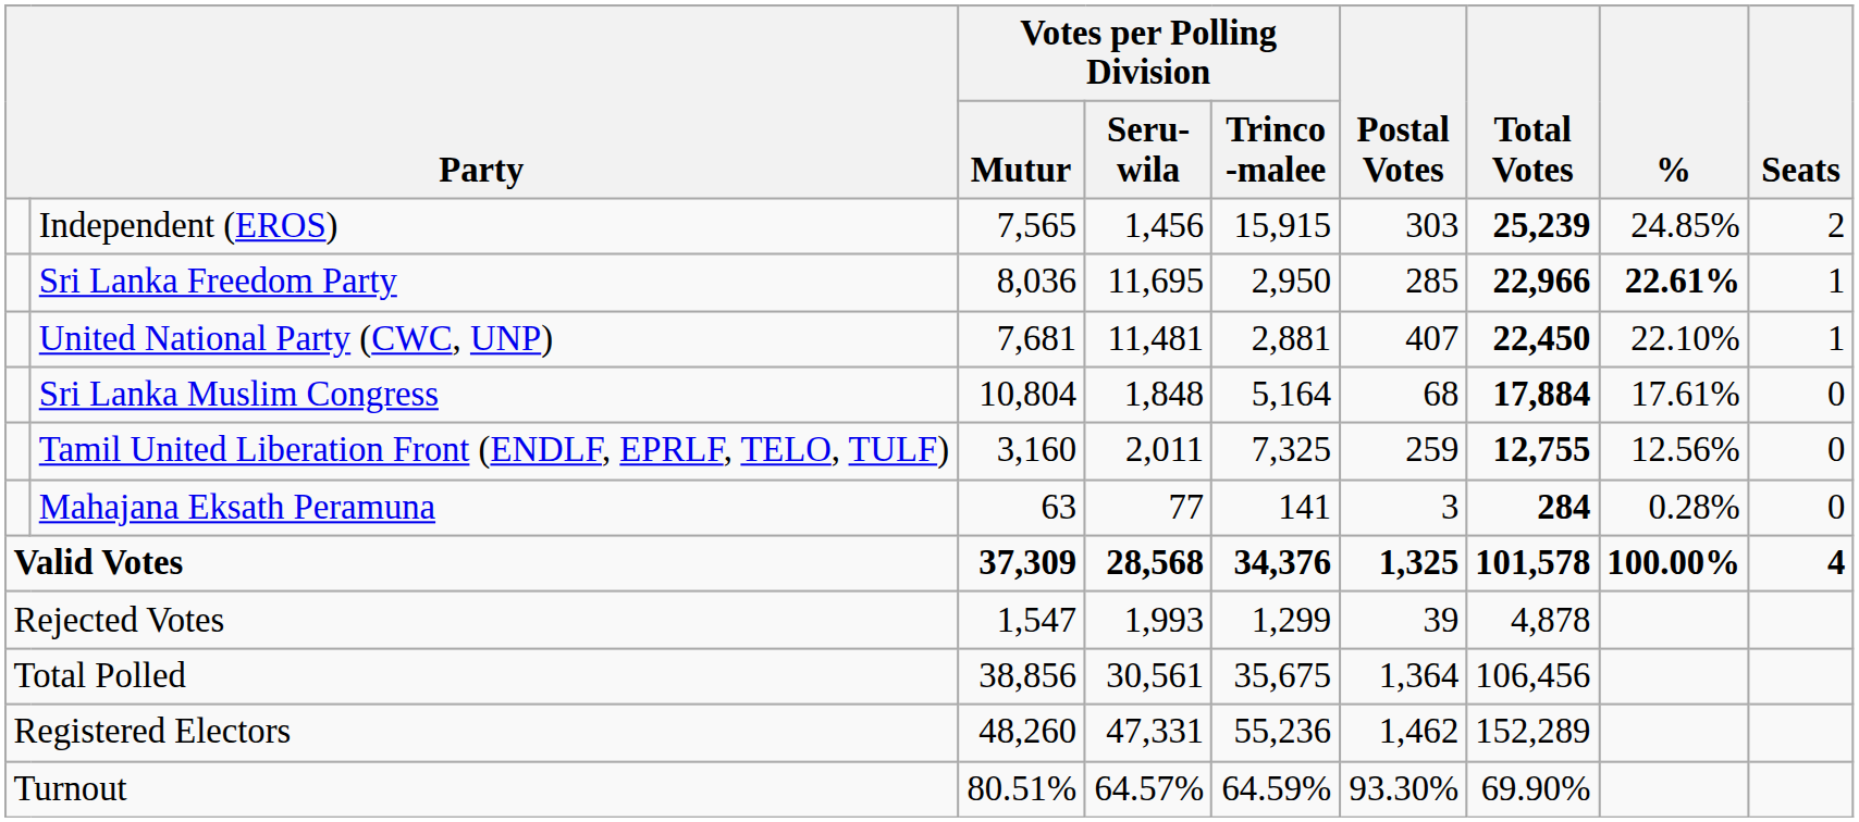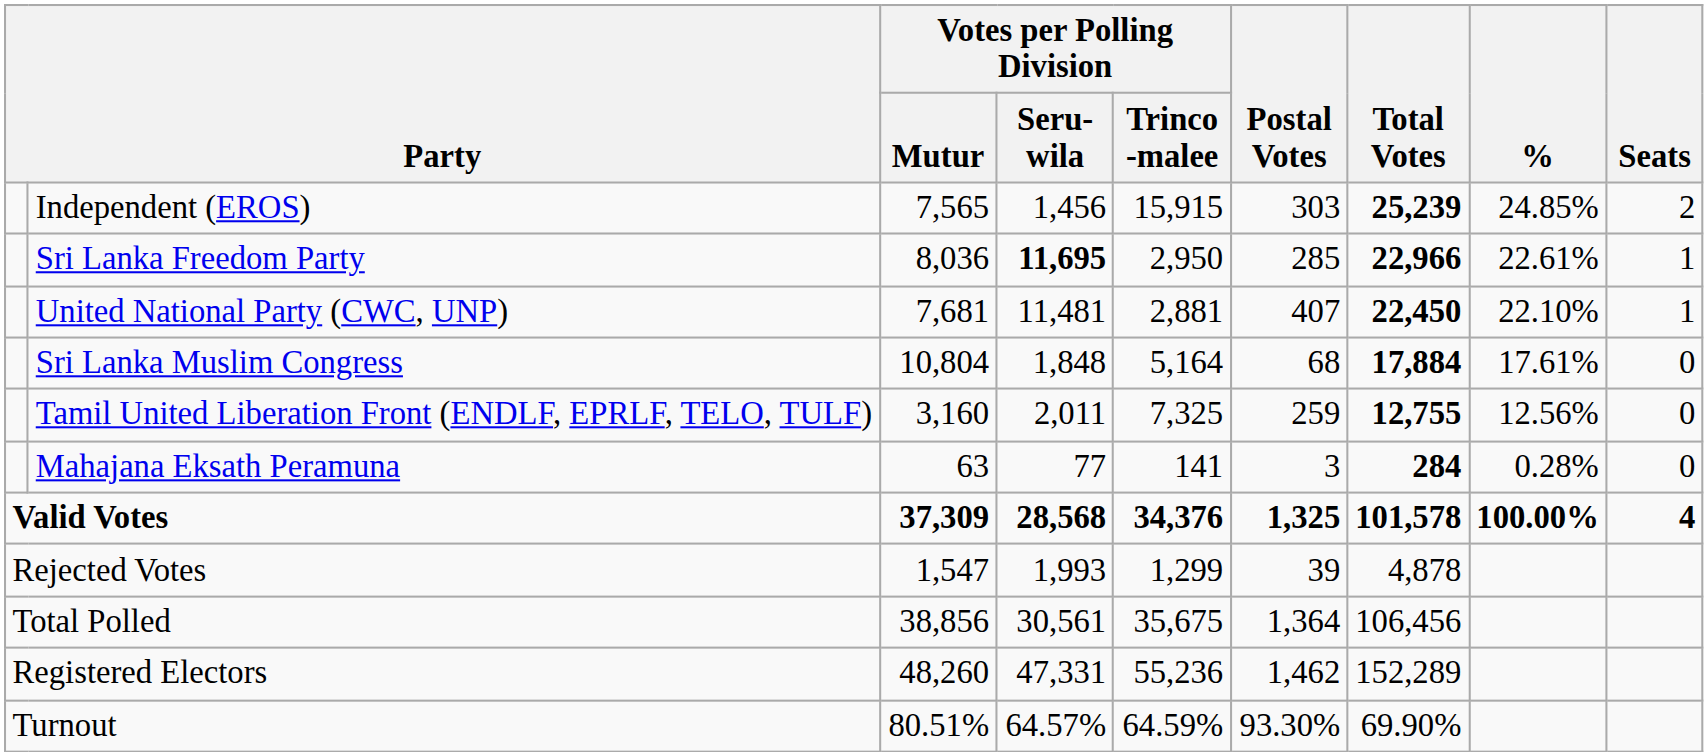Sri Lanka Freedom Party | Votes per Polling Division / Seru- wila: normal -> bold
Sri Lanka Freedom Party | %: bold -> normal
